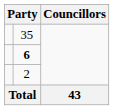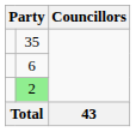6 | column 2: bold -> normal
2 | column 2: no background -> lightgreen background
